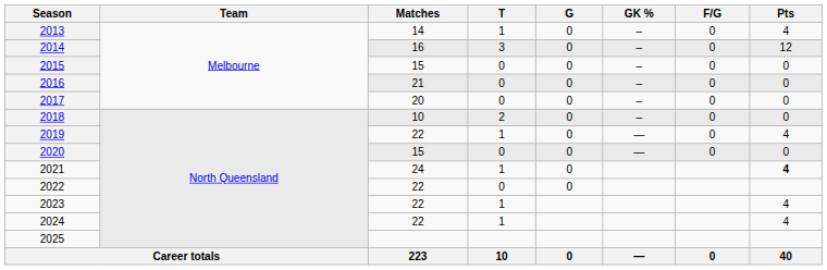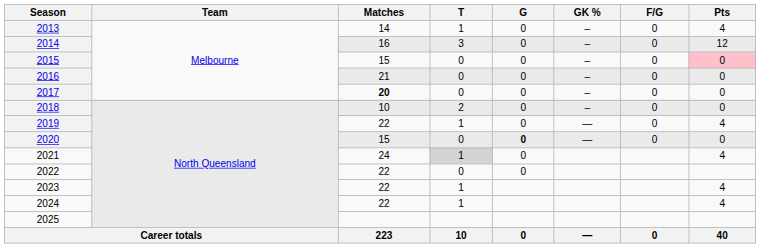2015 | Pts: no background -> pink background
2017 | Matches: normal -> bold
2020 | G: normal -> bold
2021 | T: no background -> lightgrey background
2021 | Pts: bold -> normal
